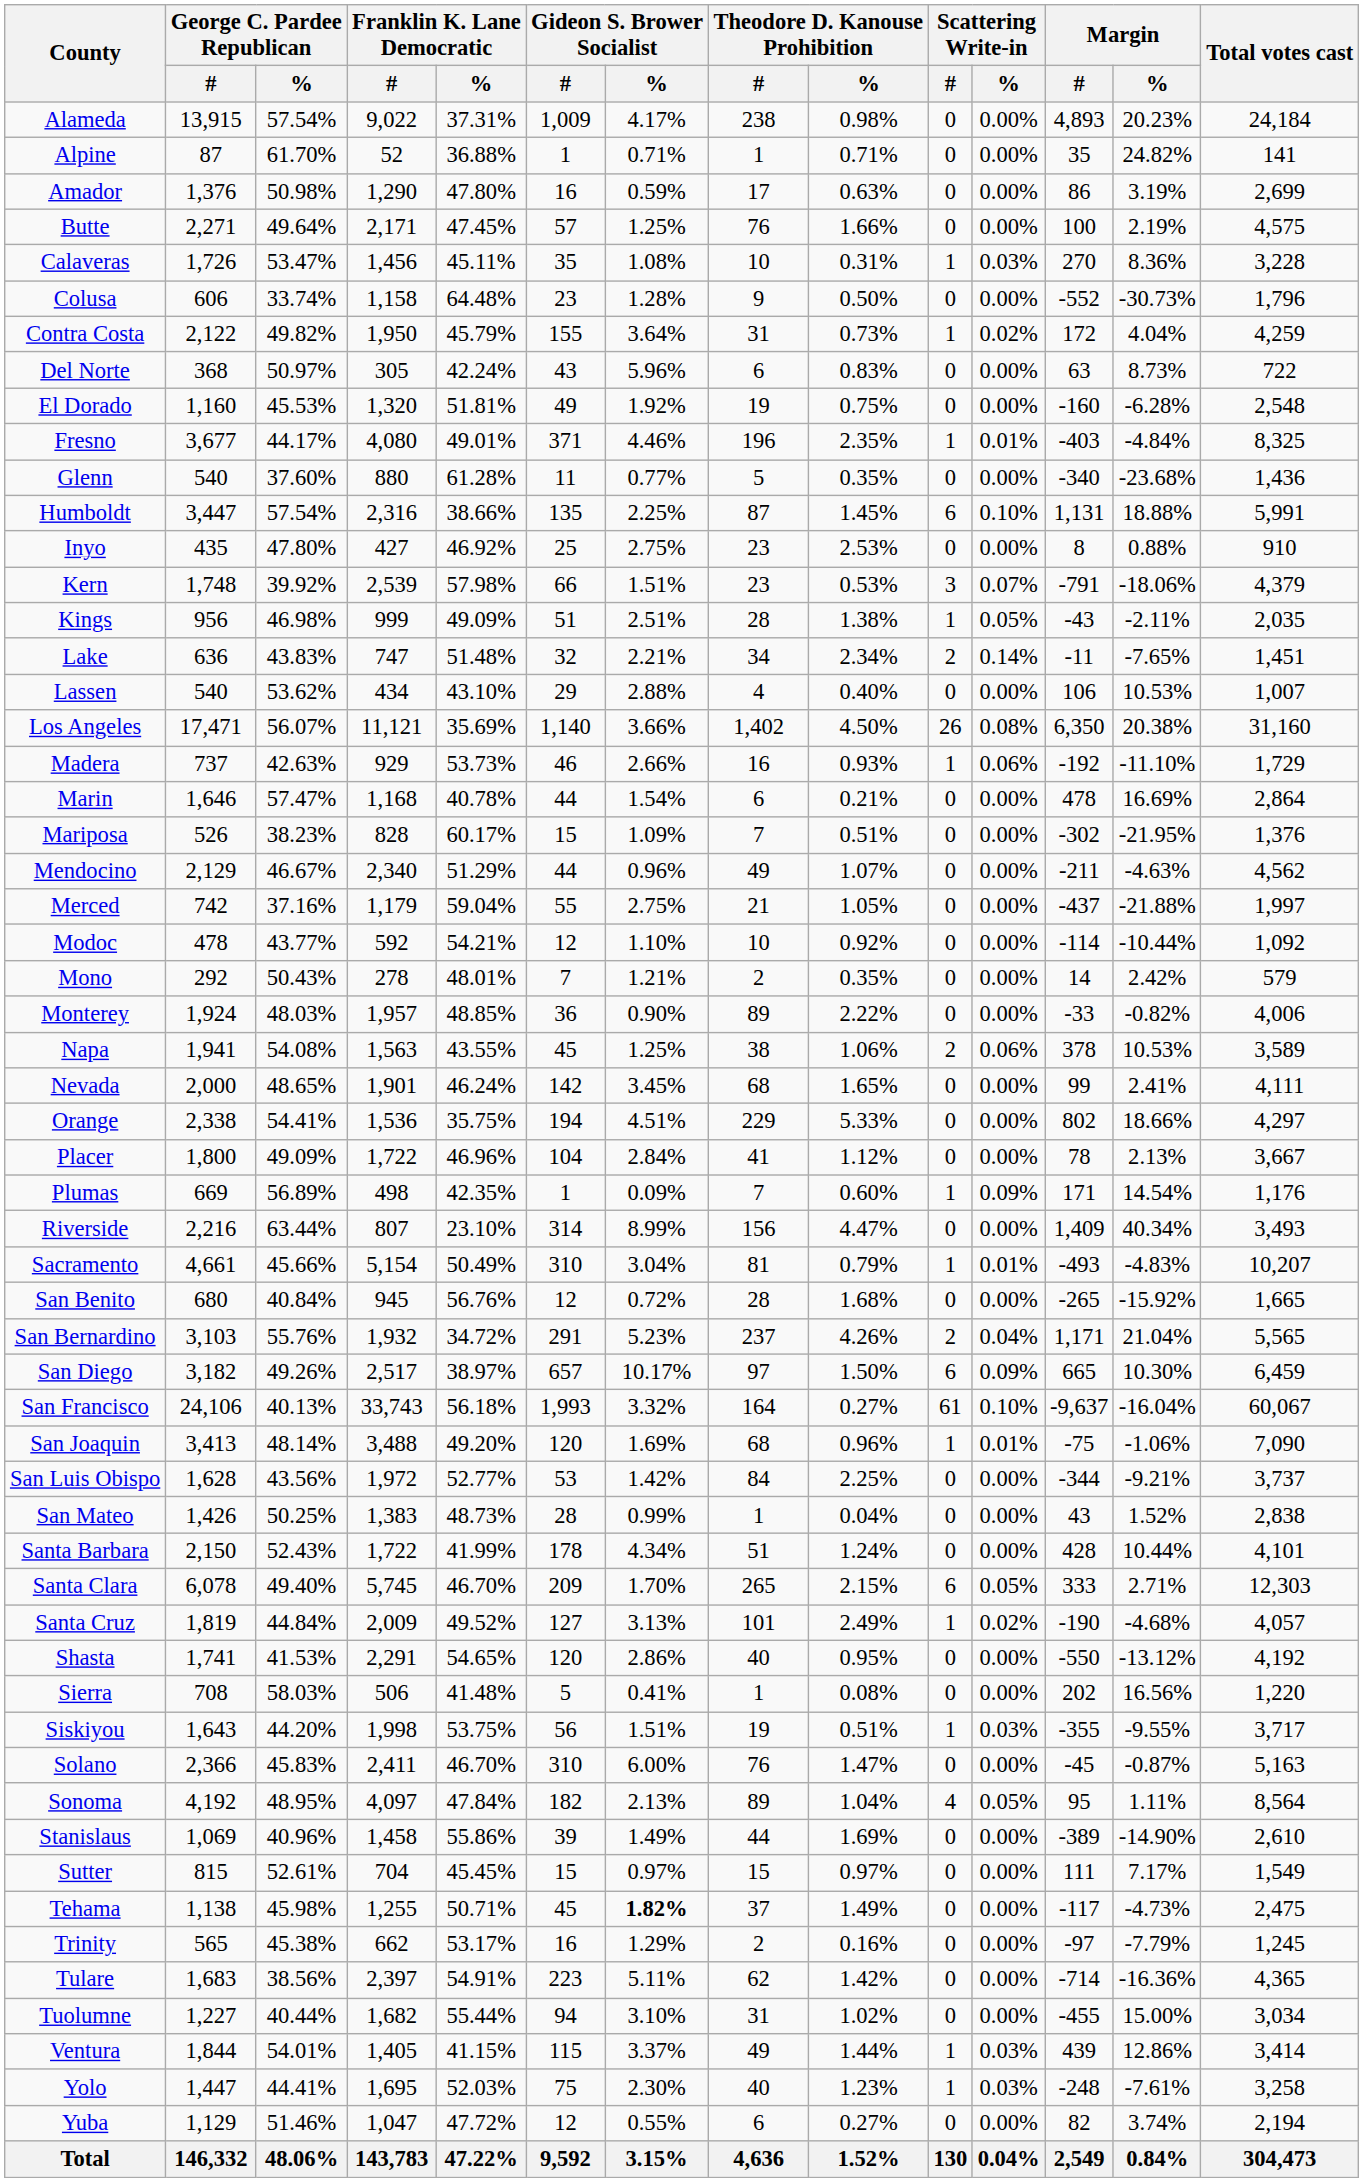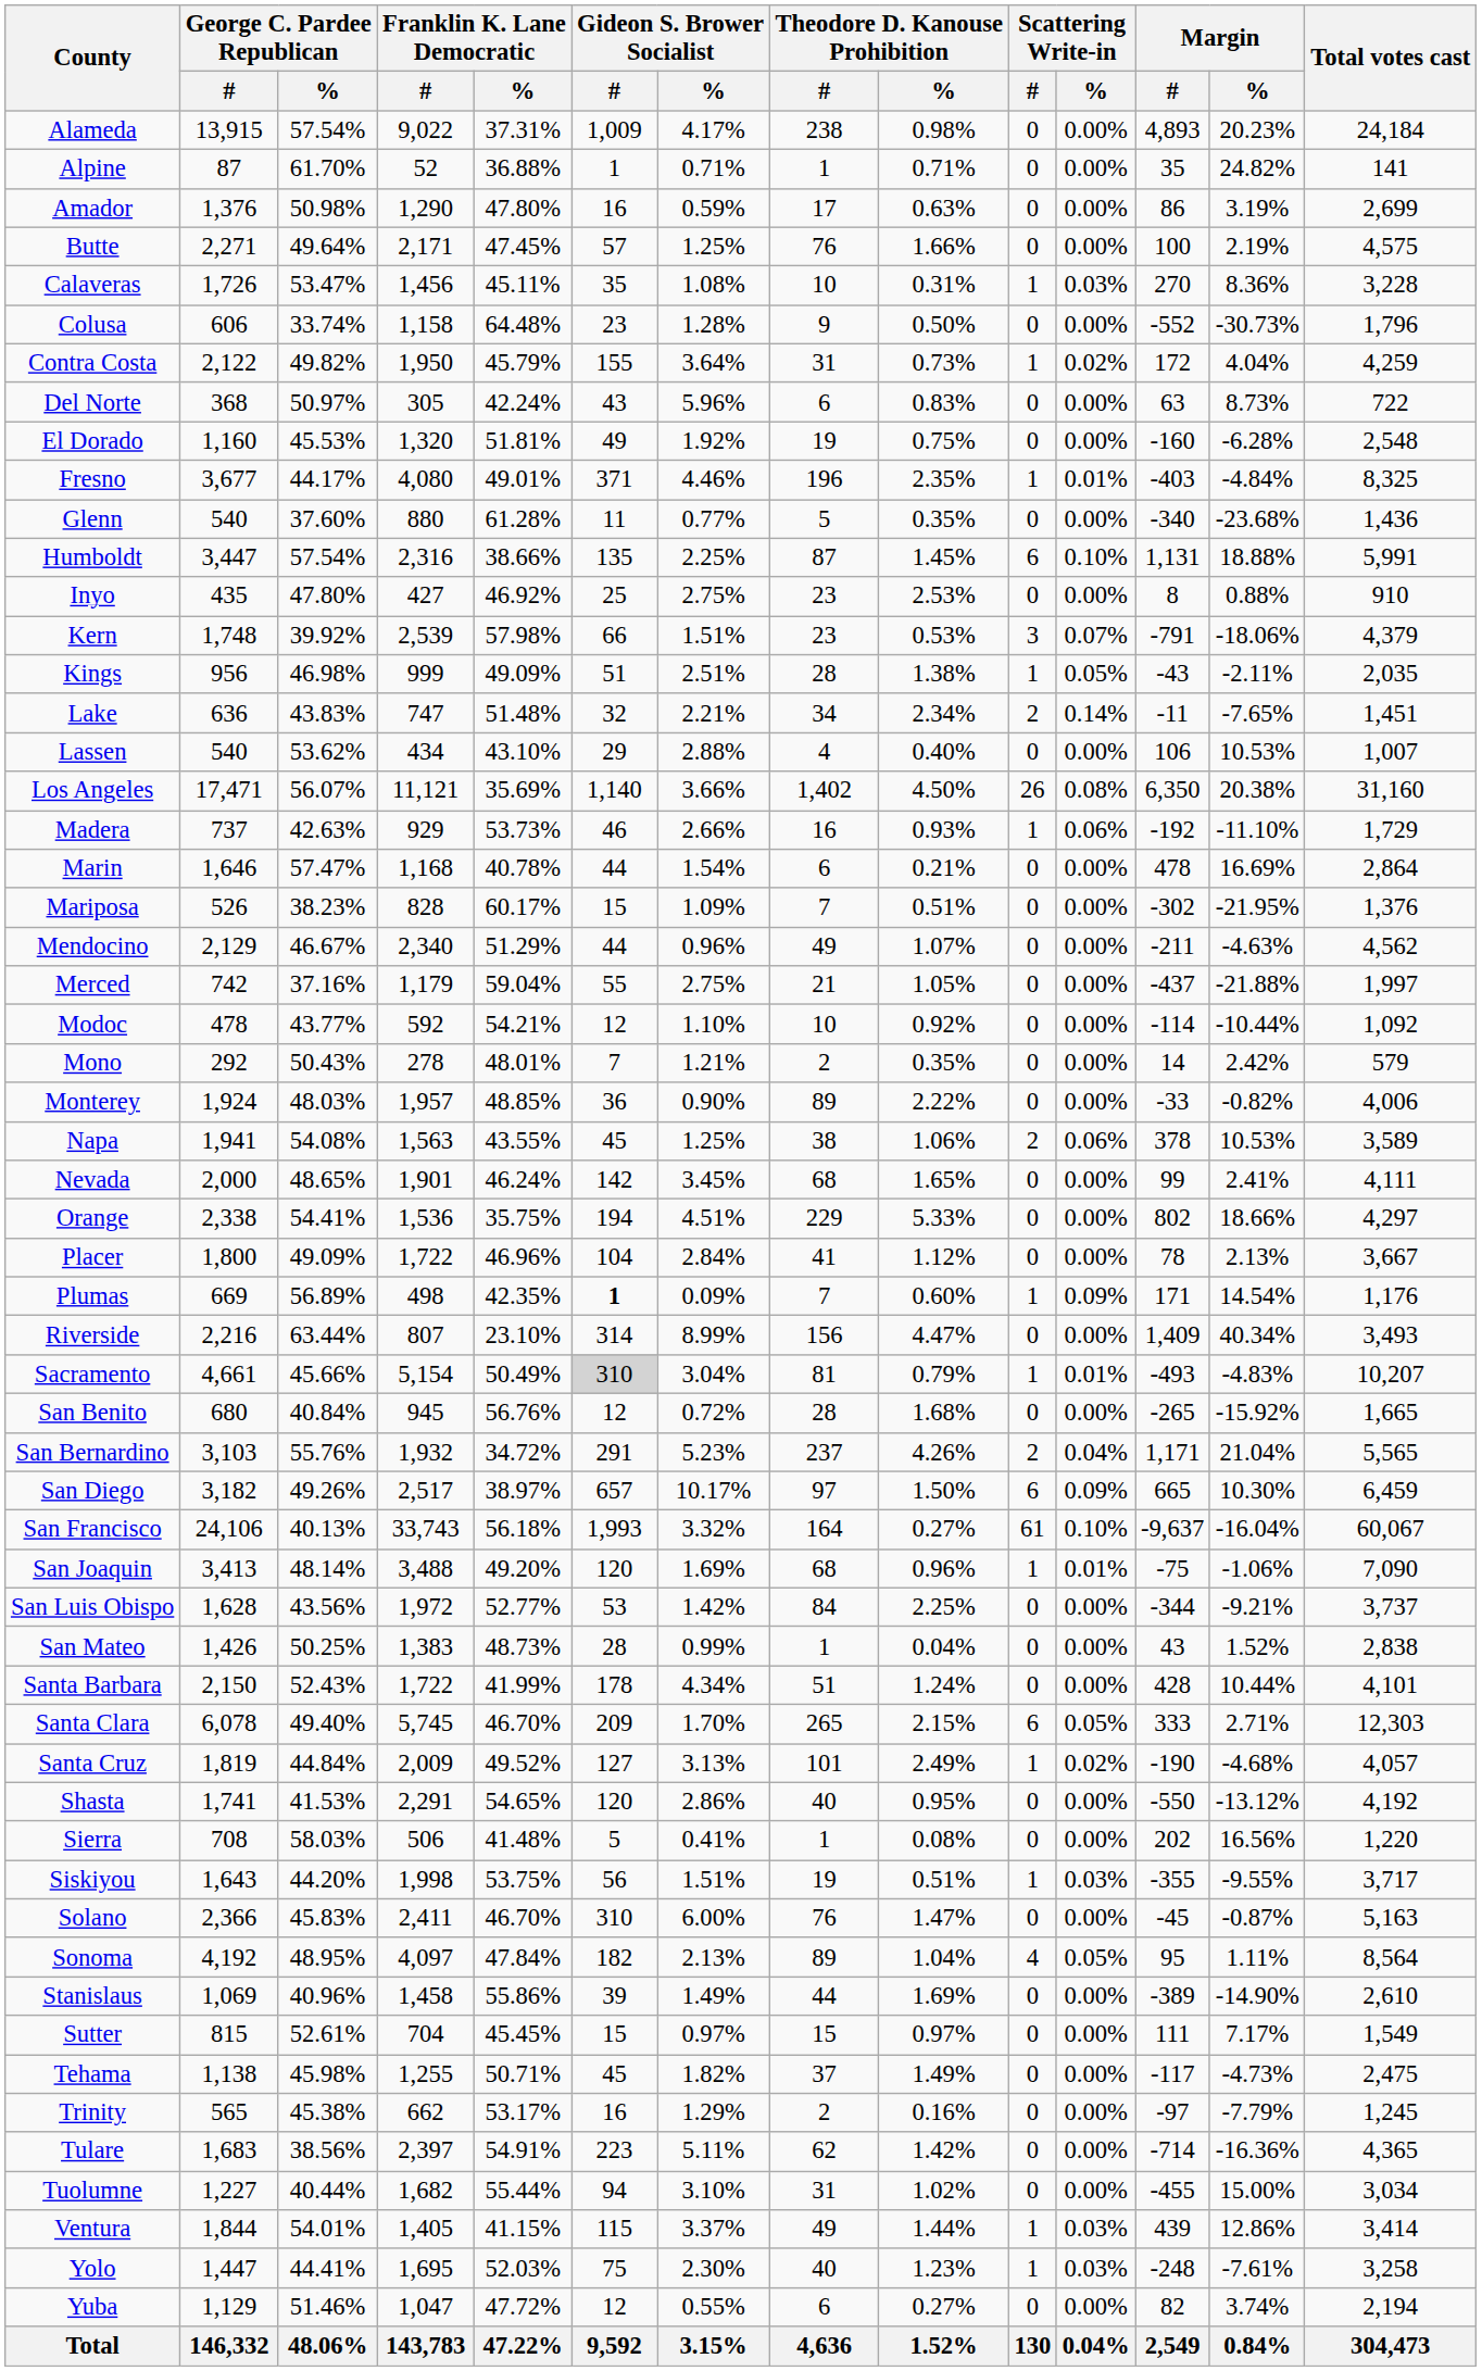Plumas | Gideon S. Brower Socialist / #: normal -> bold
Sacramento | Gideon S. Brower Socialist / #: no background -> lightgrey background
Tehama | Gideon S. Brower Socialist / %: bold -> normal
